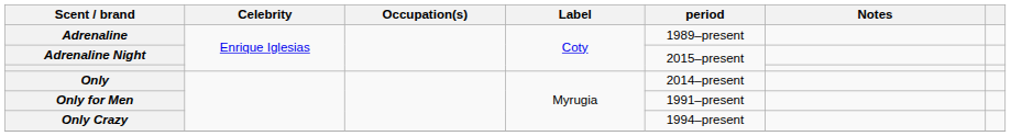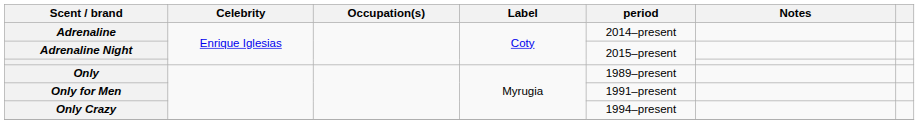Adrenaline | period: 1989–present -> 2014–present
Only | period: 2014–present -> 1989–present
